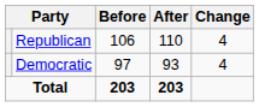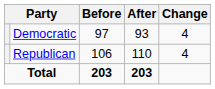rows swapped: Republican <-> Democratic
